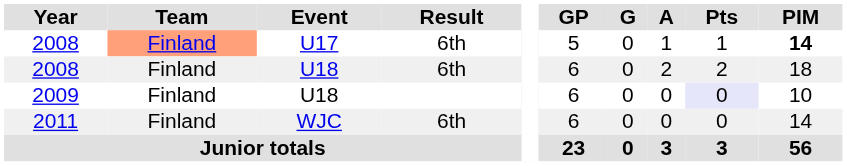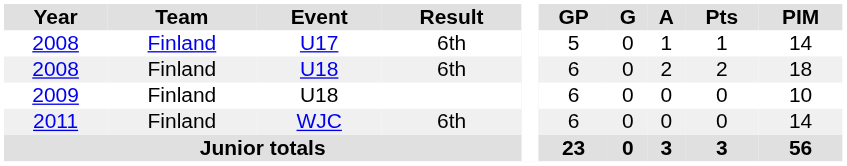2008 / U17 | Team: lightsalmon background -> no background
2008 / U17 | PIM: bold -> normal
2009 | Pts: lavender background -> no background
